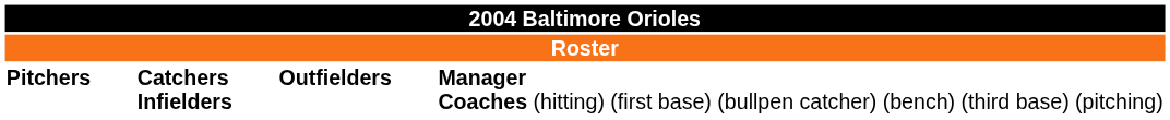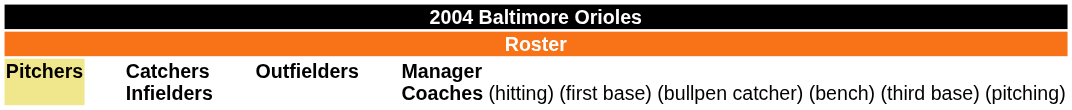Pitchers | column 1: no background -> khaki background
